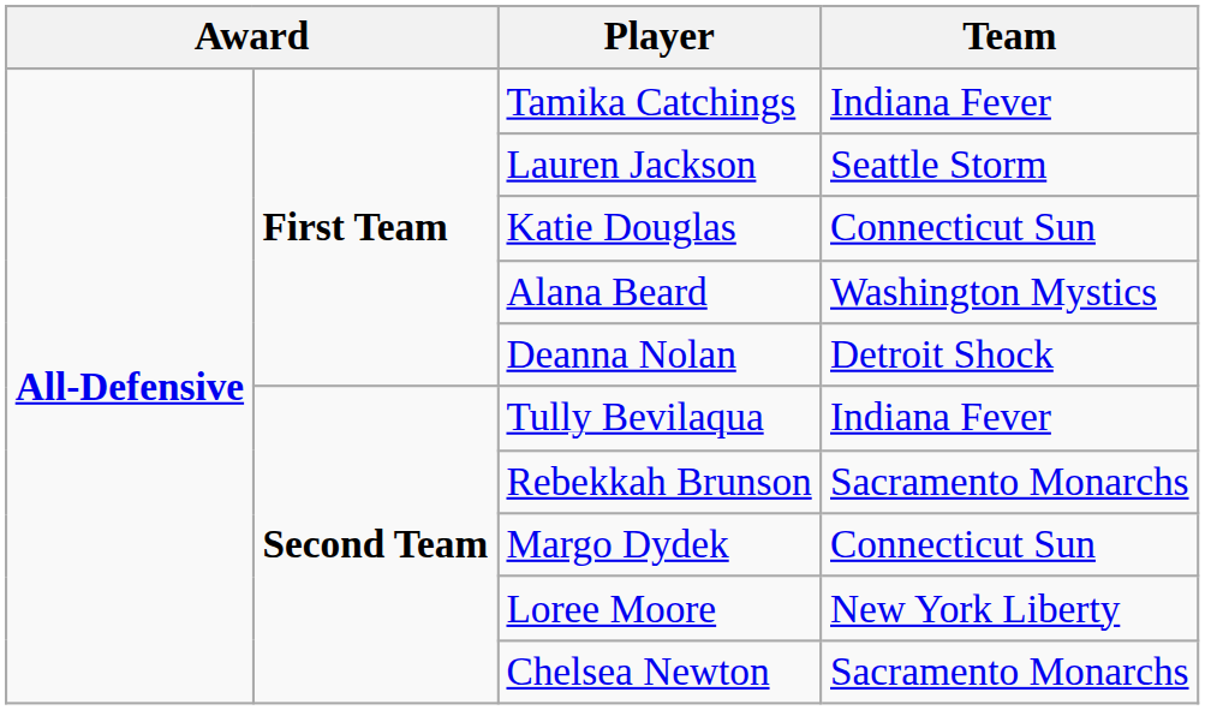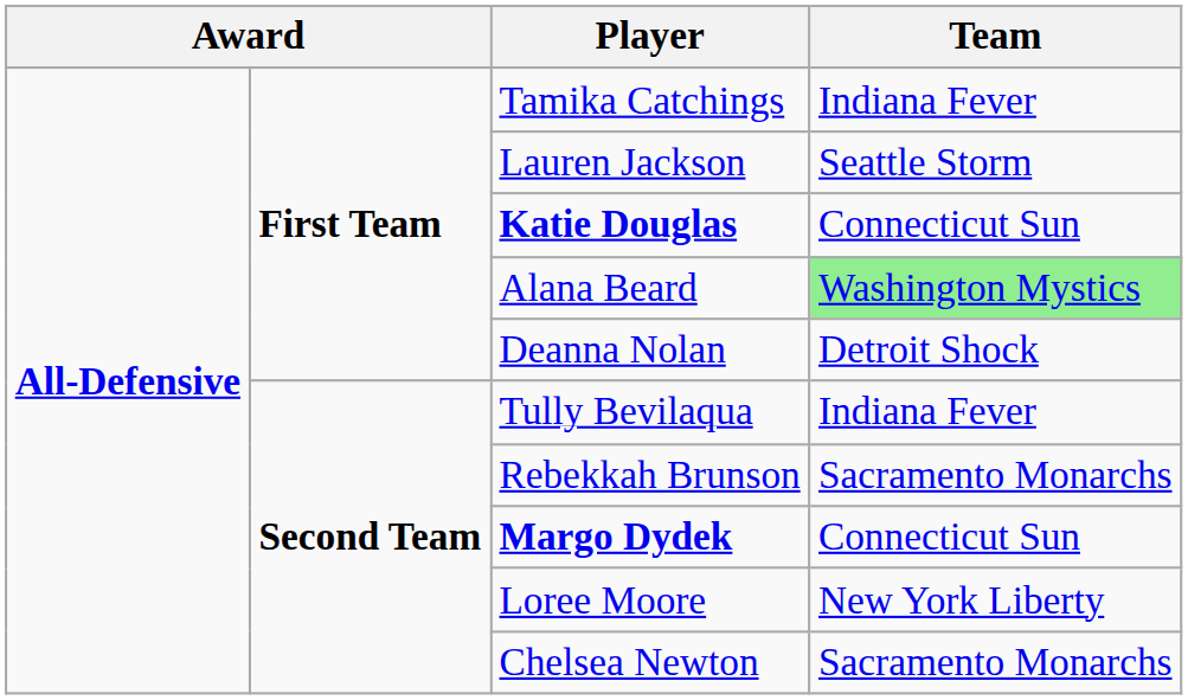row 4 | Player: normal -> bold
row 5 | Team: no background -> lightgreen background
row 9 | Player: normal -> bold
